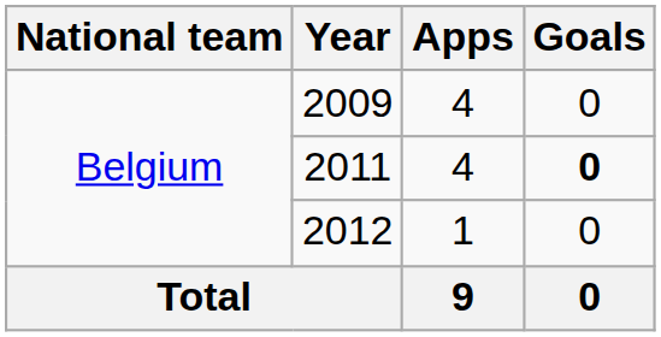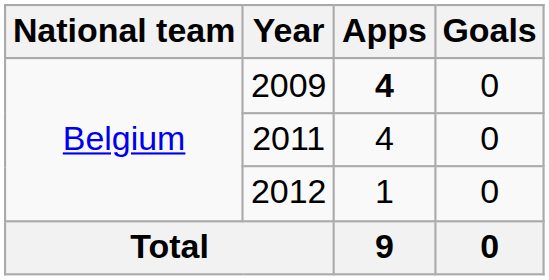2009 | Apps: normal -> bold
2011 | Goals: bold -> normal
